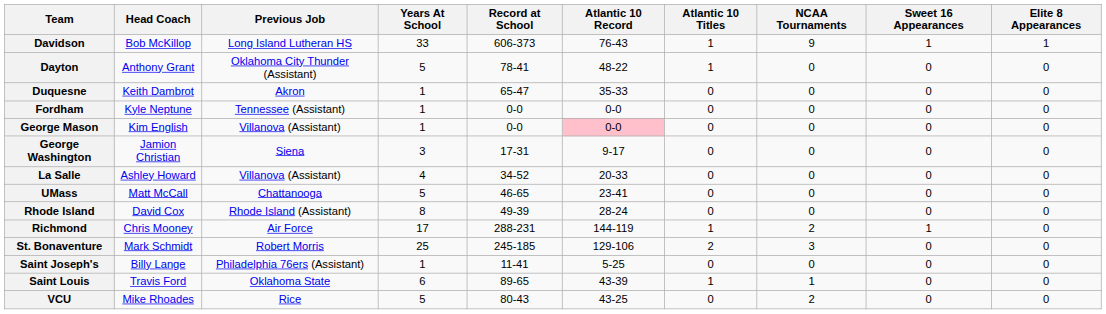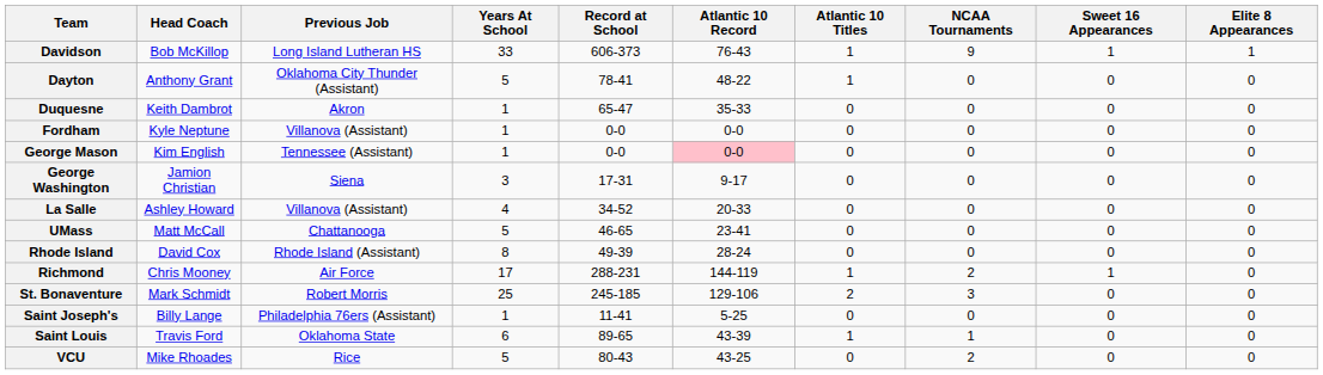Fordham | Previous Job: Tennessee (Assistant) -> Villanova (Assistant)
George Mason | Previous Job: Villanova (Assistant) -> Tennessee (Assistant)
